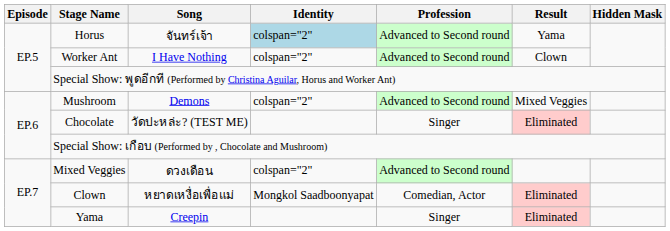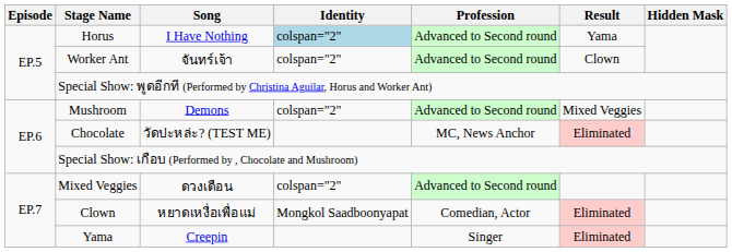Horus | Song: จันทร์เจ้า -> I Have Nothing
Worker Ant | Song: I Have Nothing -> จันทร์เจ้า
Chocolate | Profession: Singer -> MC, News Anchor
